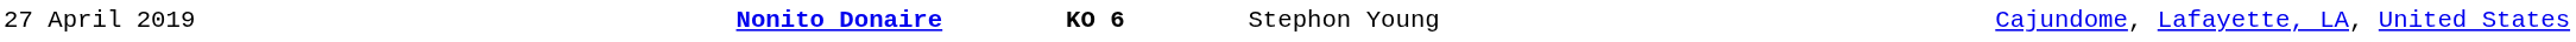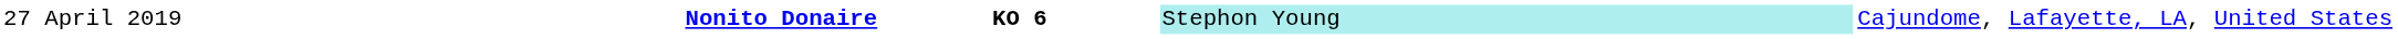27 April 2019 | column 4: no background -> paleturquoise background
